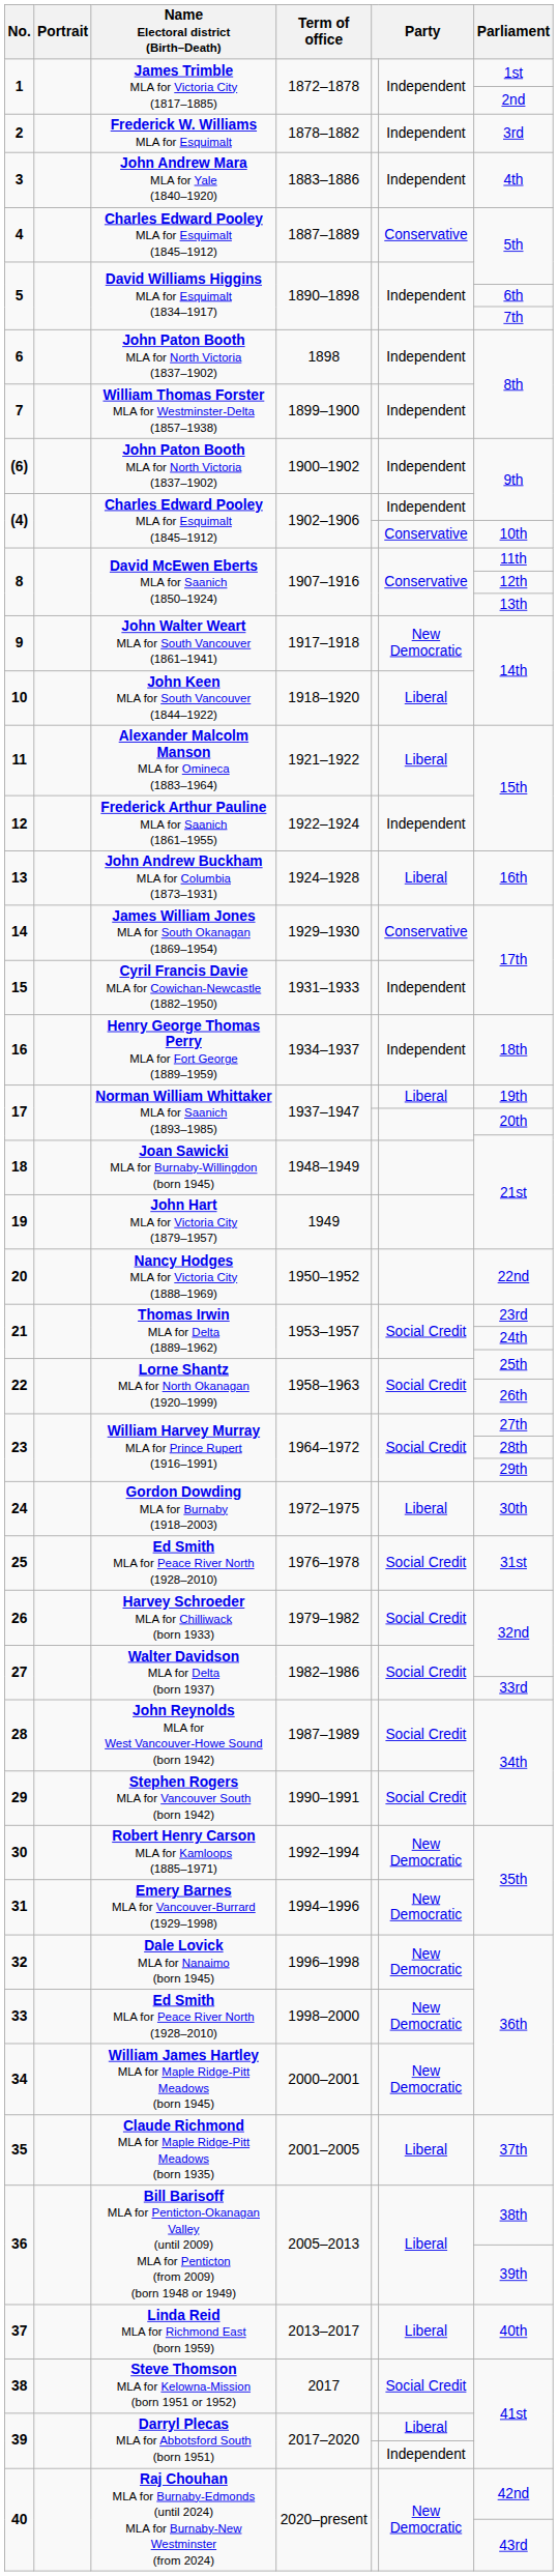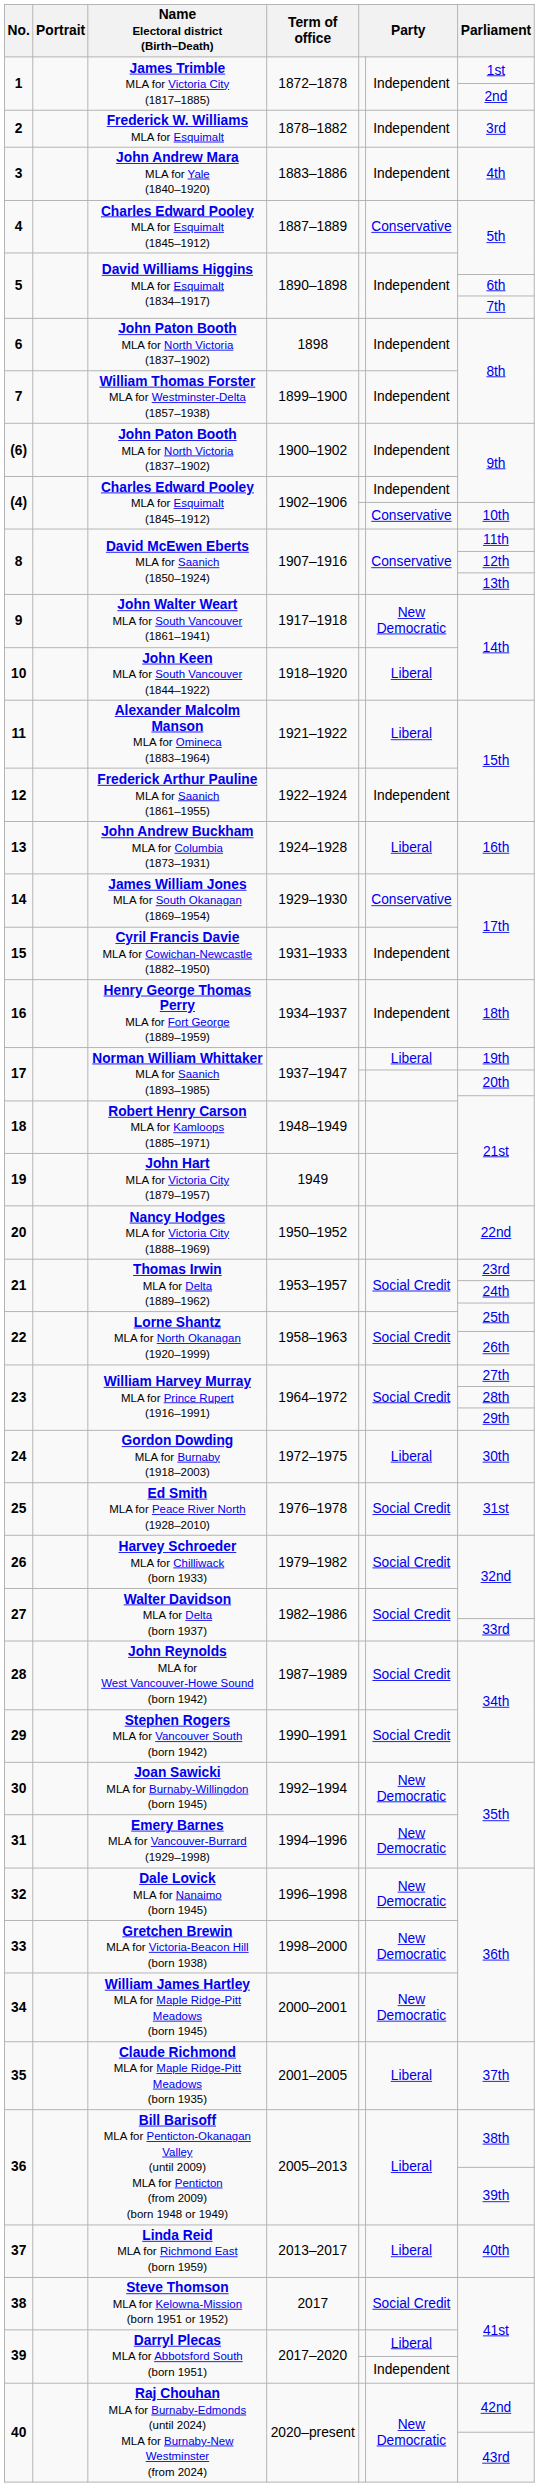18 | Name Electoral district (Birth–Death): Joan Sawicki MLA for Burnaby-Willingdon (born 1945) -> Robert Henry Carson MLA for Kamloops (1885–1971)
30 | Name Electoral district (Birth–Death): Robert Henry Carson MLA for Kamloops (1885–1971) -> Joan Sawicki MLA for Burnaby-Willingdon (born 1945)
33 | Name Electoral district (Birth–Death): Ed Smith MLA for Peace River North (1928–2010) -> Gretchen Brewin MLA for Victoria-Beacon Hill (born 1938)
